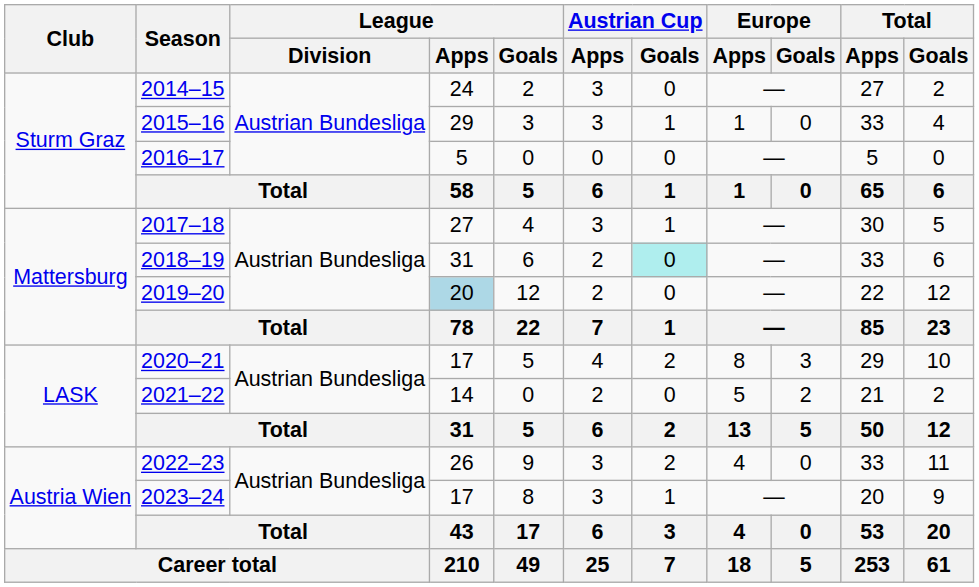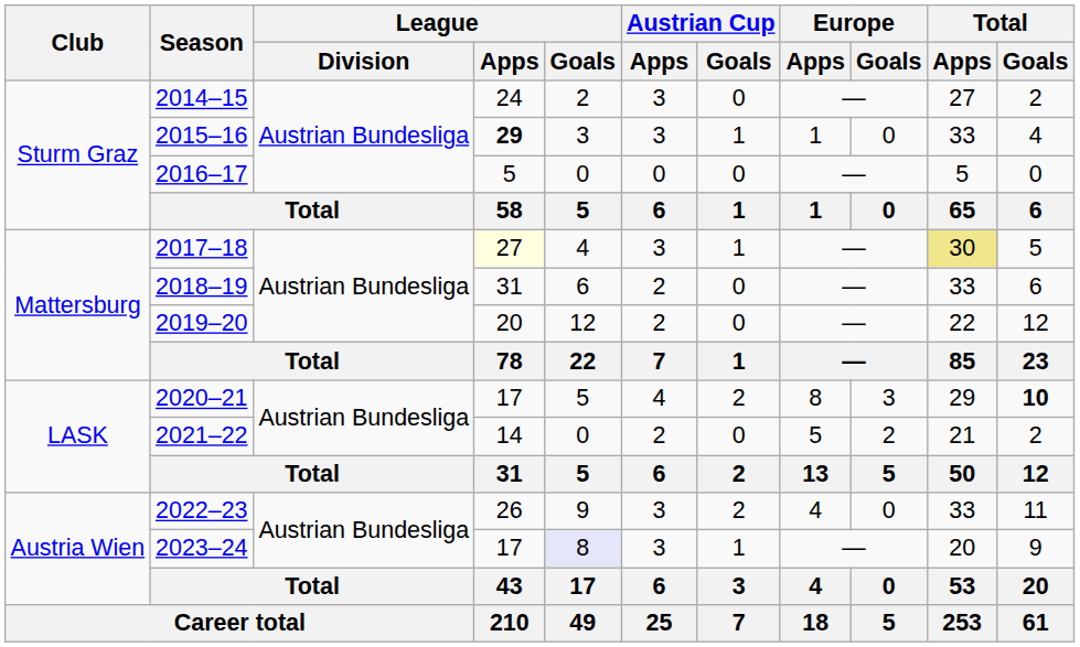2015–16 | League / Apps: normal -> bold
2017–18 | League / Apps: no background -> lightyellow background
2017–18 | Total / Apps: no background -> khaki background
2018–19 | Austrian Cup / Goals: paleturquoise background -> no background
2019–20 | League / Apps: lightblue background -> no background
2020–21 | Total / Goals: normal -> bold
2023–24 | League / Goals: no background -> lavender background
